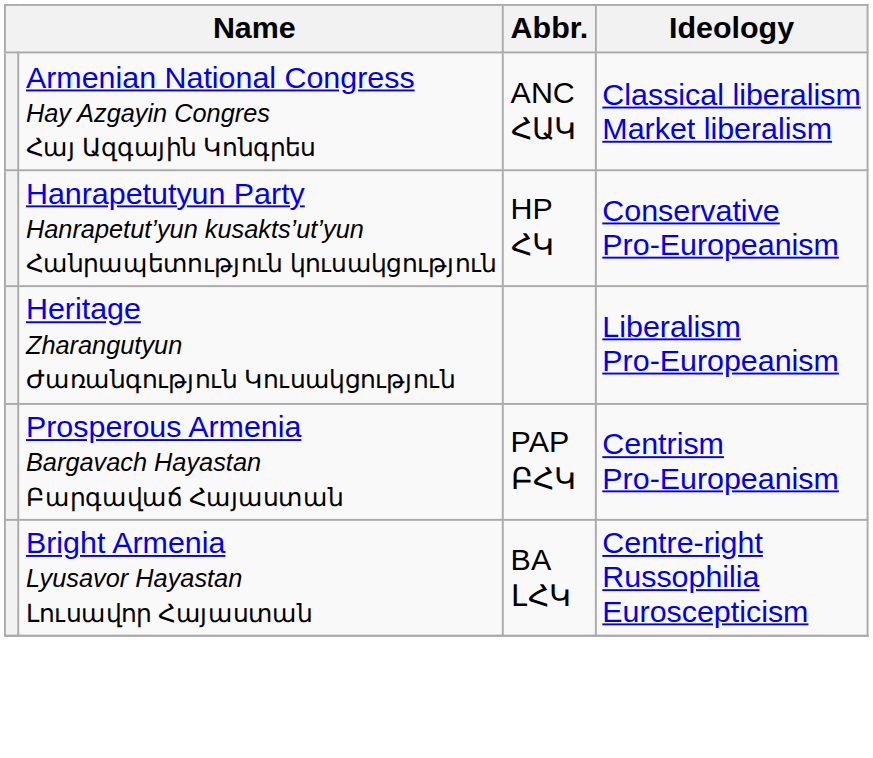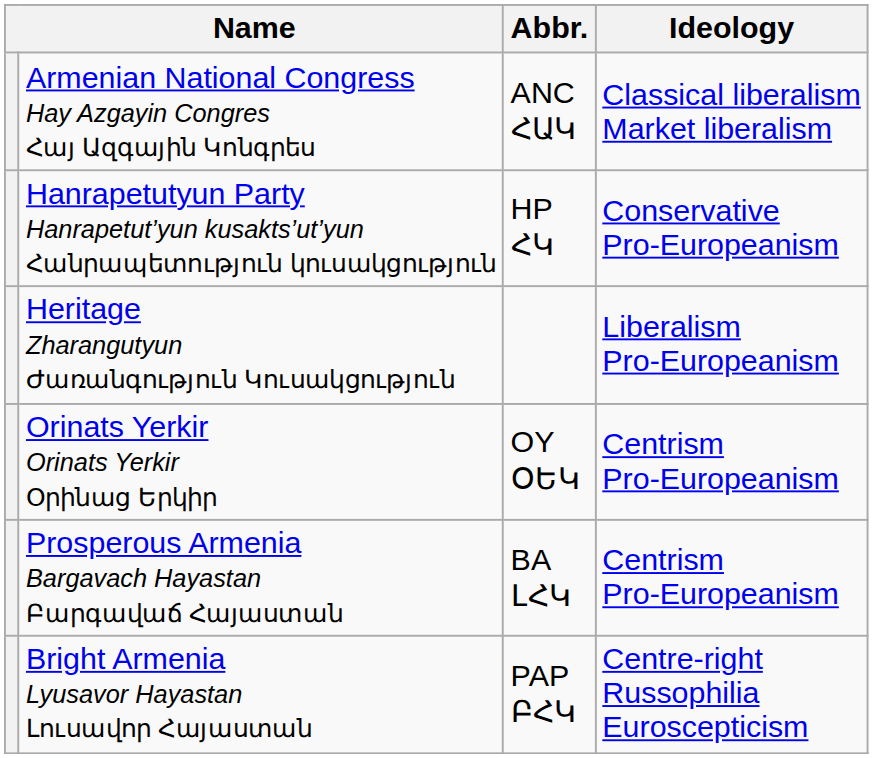+ row: Orinats Yerkir Orinats Yerkir Օրինաց Երկիր | OY ՕԵԿ | Centrism Pro-Europeanism
Prosperous Armenia Bargavach Hayastan Բարգավաճ Հայաստան | Abbr.: PAP ԲՀԿ -> BA ԼՀԿ
Bright Armenia Lyusavor Hayastan Լուսավոր Հայաստան | Abbr.: BA ԼՀԿ -> PAP ԲՀԿ
